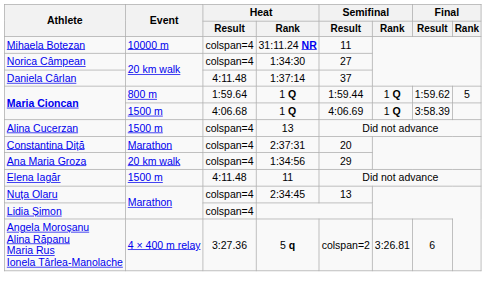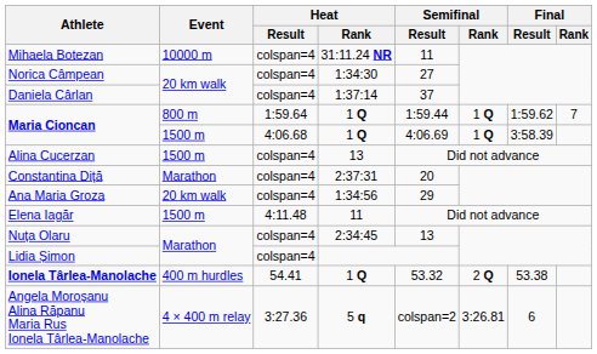Daniela Cârlan | Heat / Result: 4:11.48 -> colspan=4
Maria Cioncan / 800 m | Final / Rank: 5 -> 7
+ row: Ionela Târlea-Manolache | 400 m hurdles | 54.41 | 1 Q | 53.32 | 2 Q | 53.38
